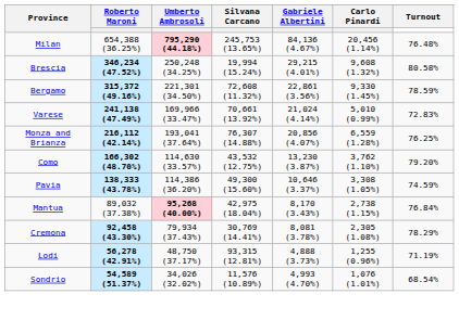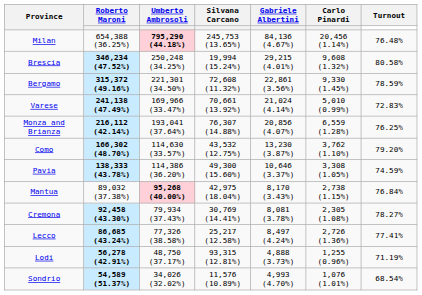Cremona | Turnout: 78.29% -> 78.27%
+ row: Lecco | 86,685 (43.24%) | 77,326 (38.58%) | 25,217 (12.58%) | 8,497 (4.24%) | 2,726 (1.36%) | 77.41%
